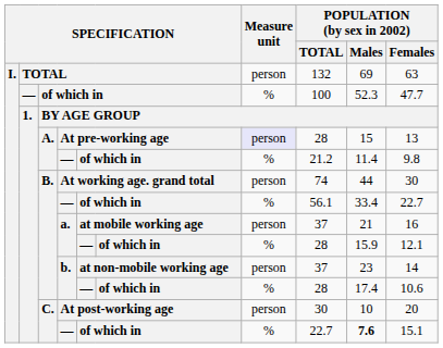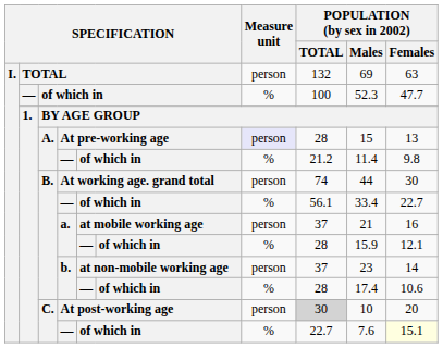At post-working age | POPULATION (by sex in 2002) / TOTAL: no background -> lightgrey background
C. / — | POPULATION (by sex in 2002) / Males: bold -> normal
C. / — | POPULATION (by sex in 2002) / Females: no background -> lightyellow background
